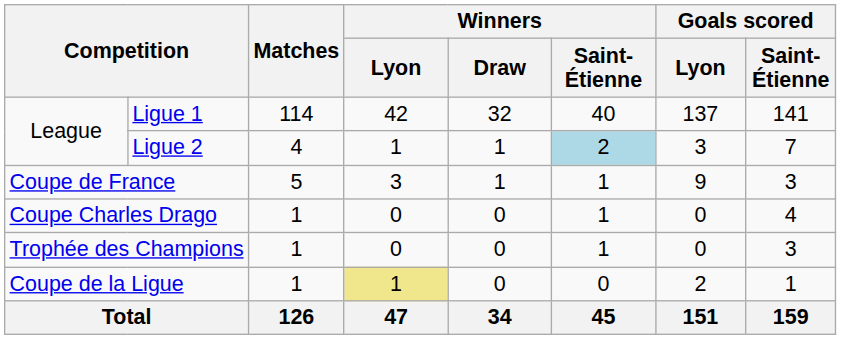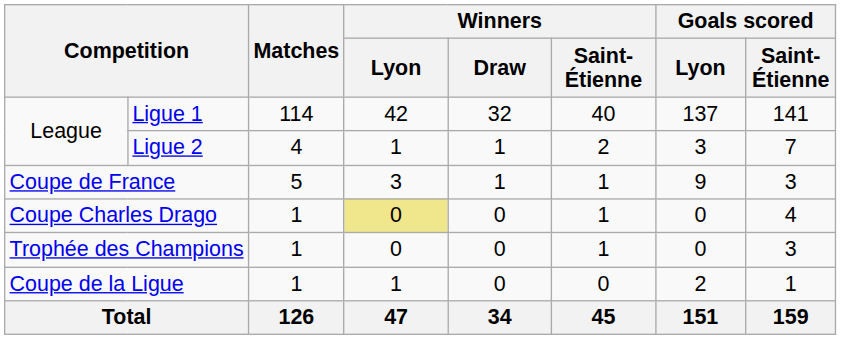Ligue 2 | Winners / Saint-Étienne: lightblue background -> no background
Coupe Charles Drago | Winners / Lyon: no background -> khaki background
Coupe de la Ligue | Winners / Lyon: khaki background -> no background
